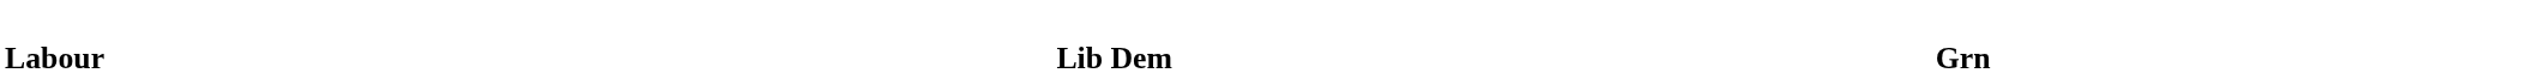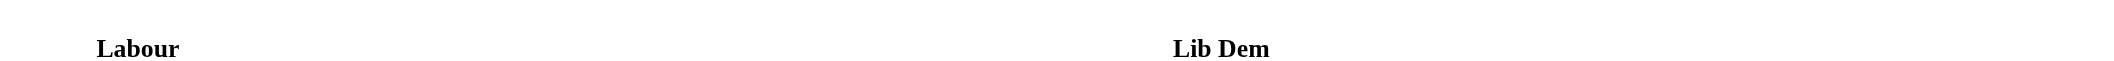- column: 3 | Grn
